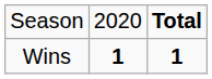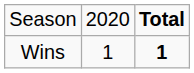Wins | column 2: bold -> normal
